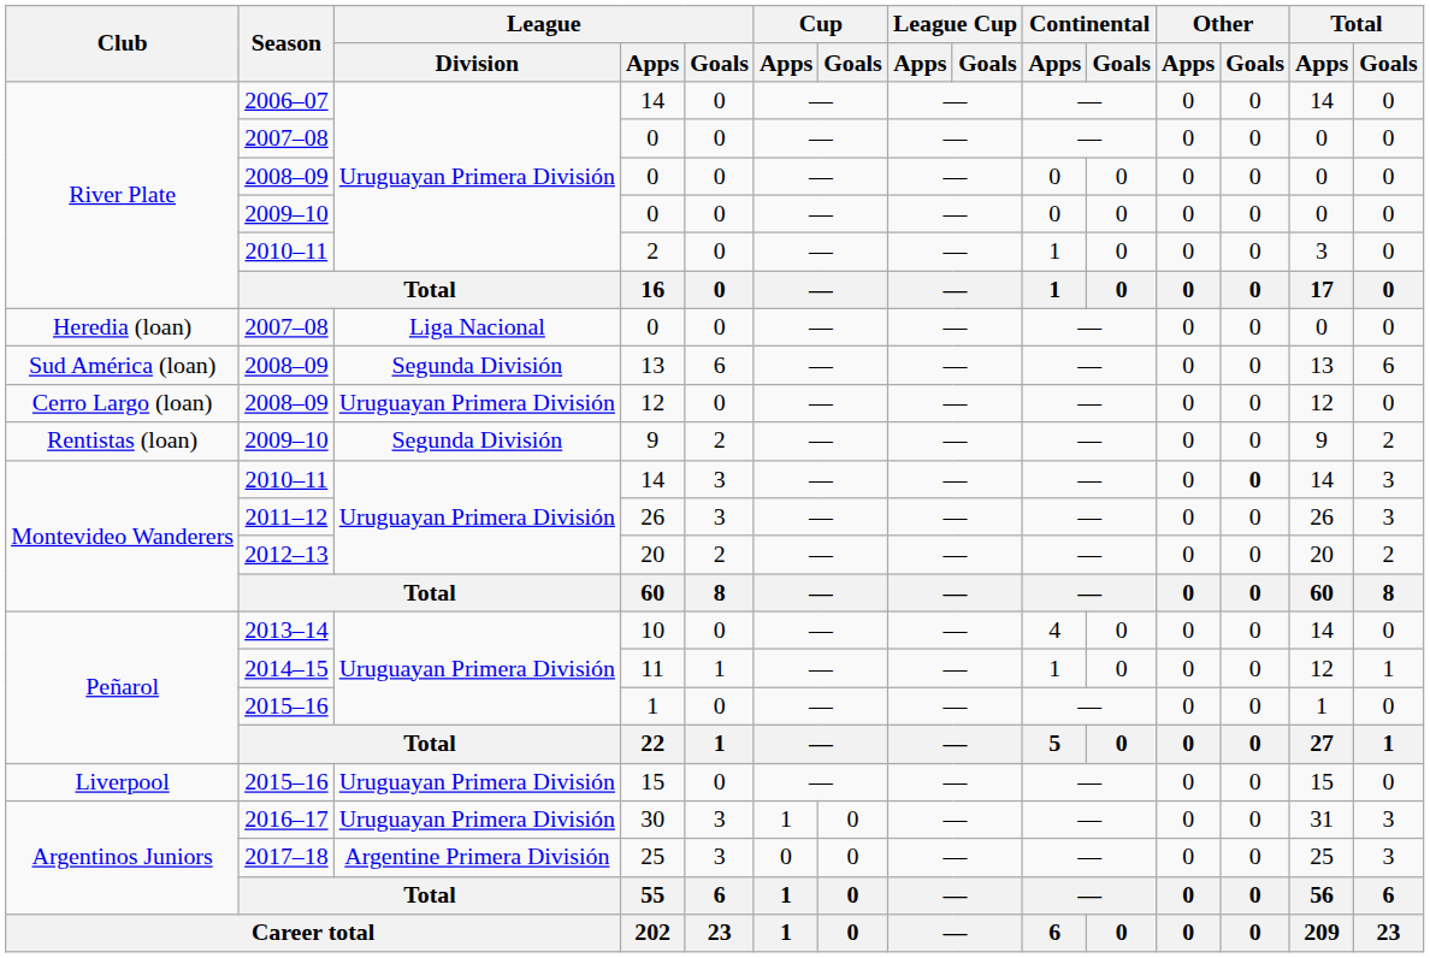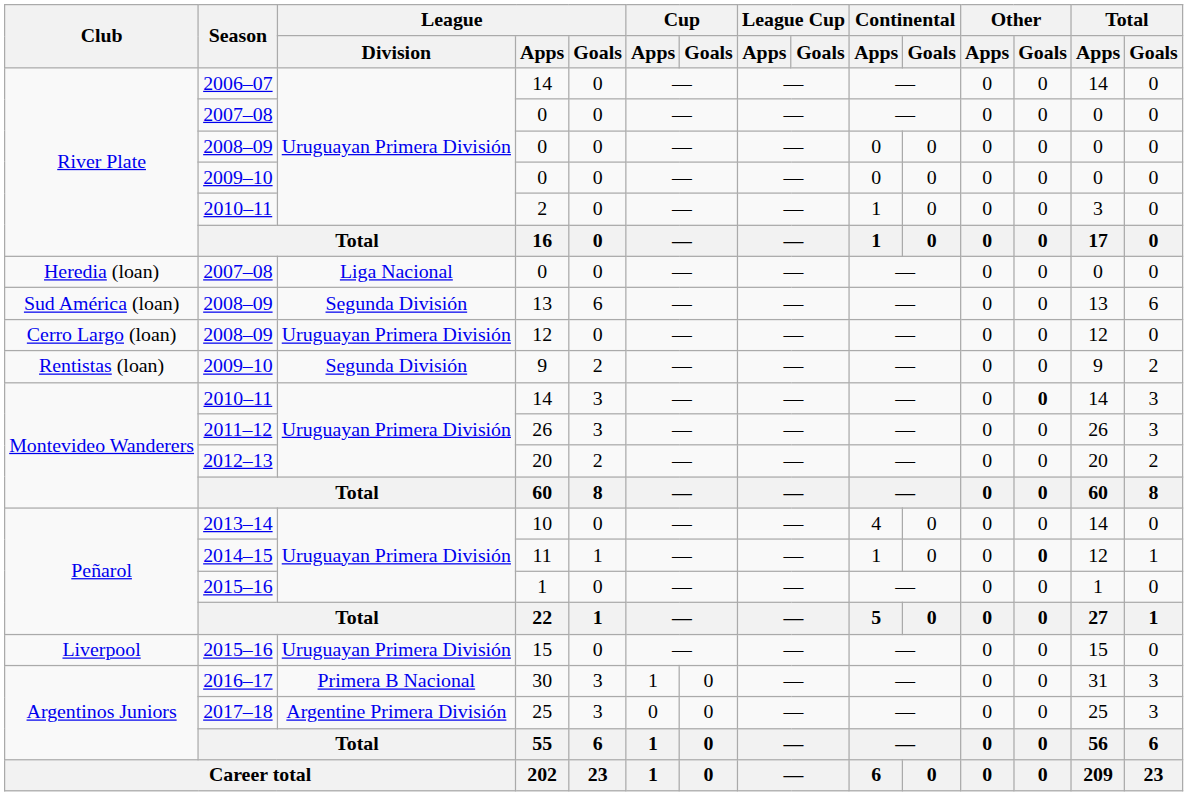11 | Other / Goals: normal -> bold
30 | League / Division: Uruguayan Primera División -> Primera B Nacional
